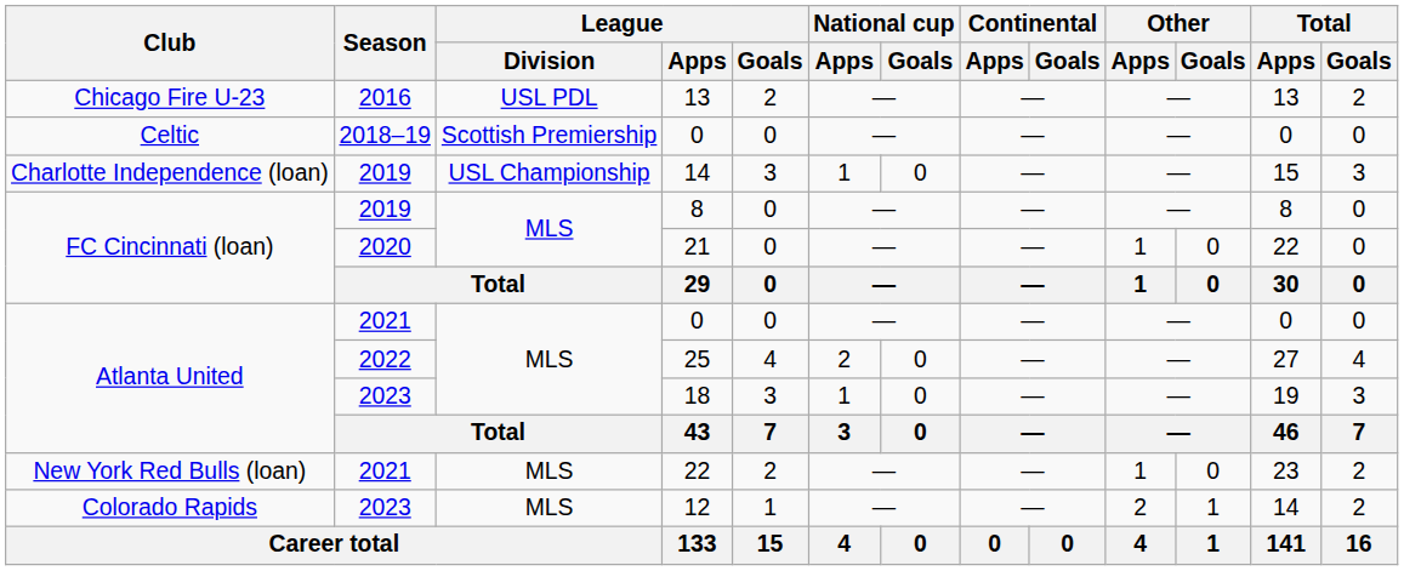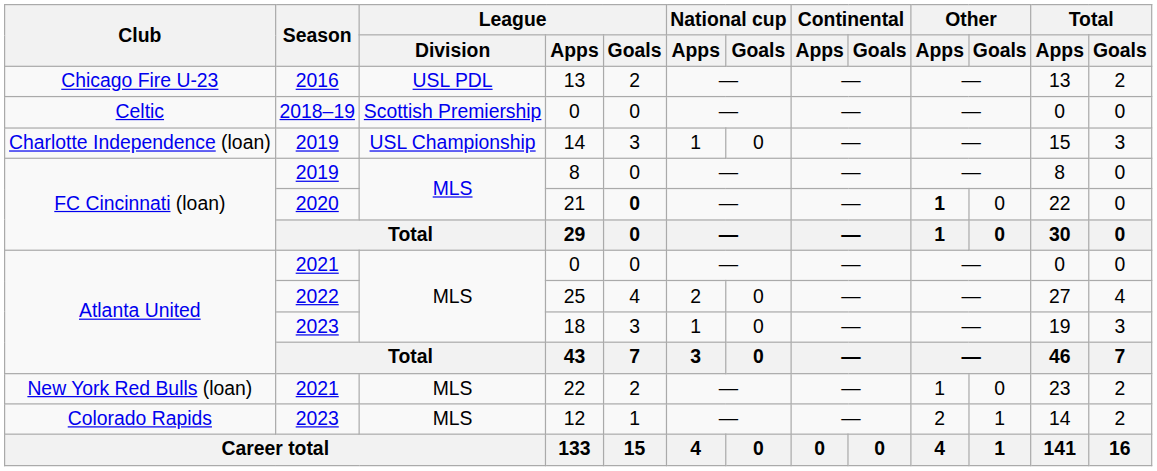21 | League / Goals: normal -> bold
21 | Other / Apps: normal -> bold
